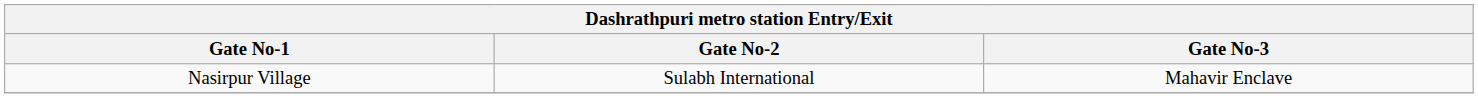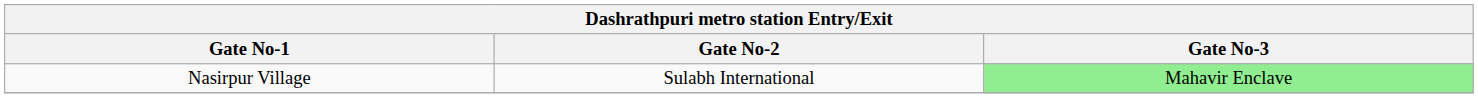Nasirpur Village | Gate No-3: no background -> lightgreen background
